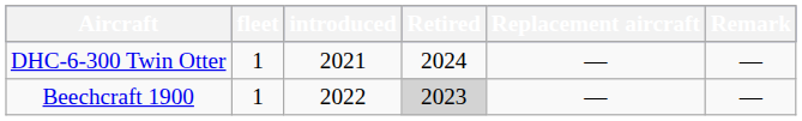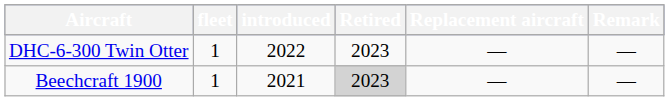DHC-6-300 Twin Otter | introduced: 2021 -> 2022
DHC-6-300 Twin Otter | Retired: 2024 -> 2023
Beechcraft 1900 | introduced: 2022 -> 2021
